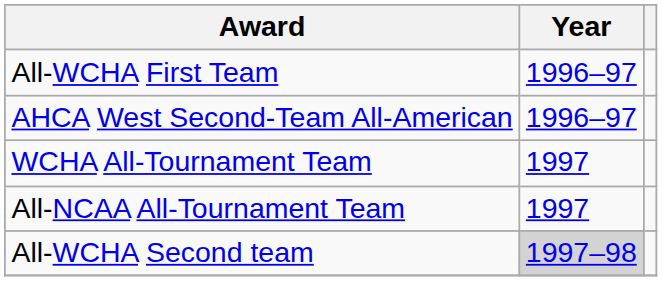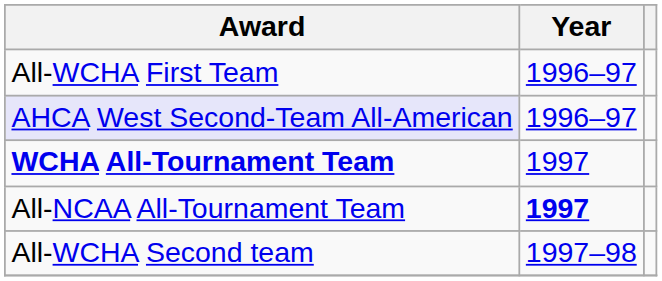row 3 | Award: no background -> lavender background
row 4 | Award: normal -> bold
row 5 | Year: normal -> bold
row 6 | Year: lightgrey background -> no background
